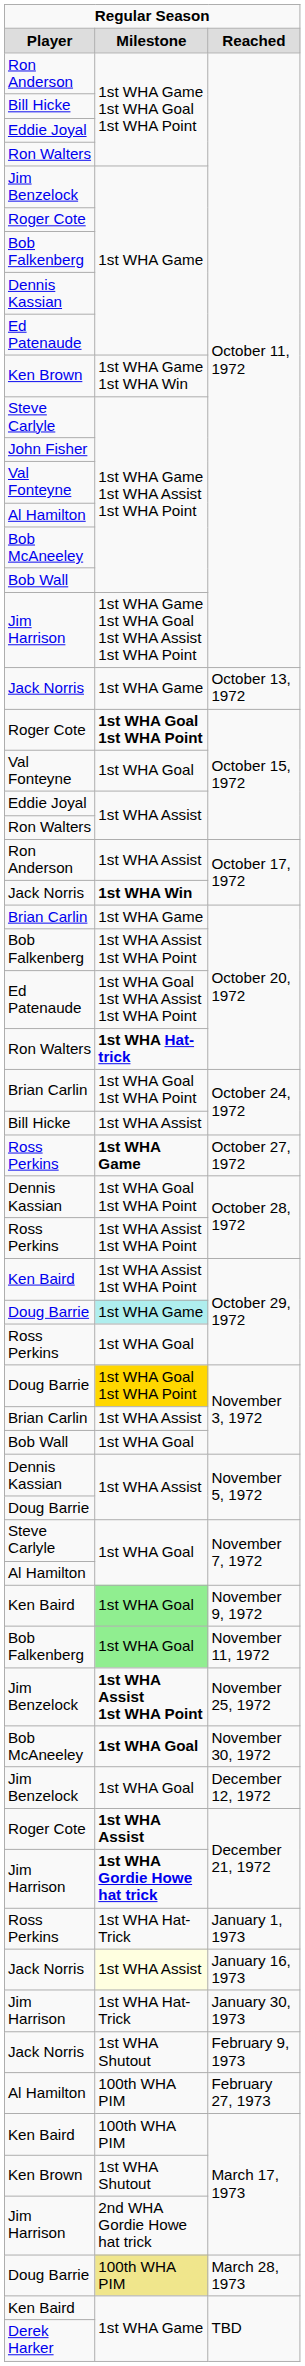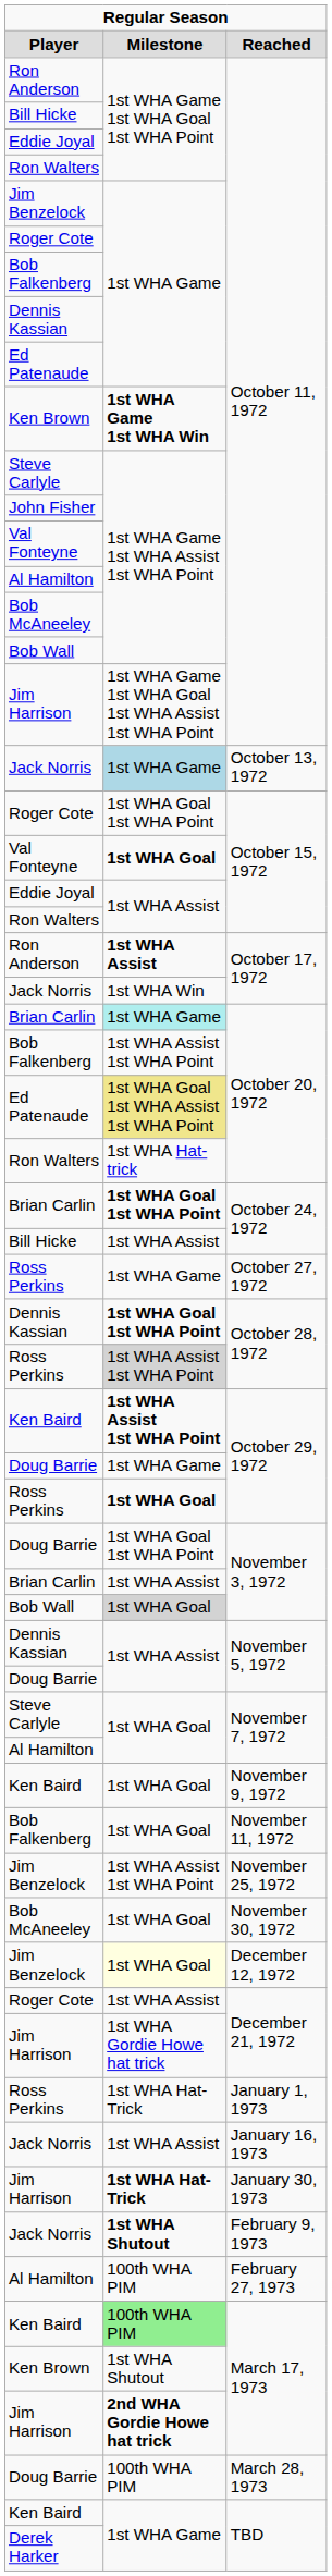Ken Brown / October 11, 1972 | column 2: normal -> bold
October 13, 1972 | column 2: no background -> lightblue background
Roger Cote / October 15, 1972 | column 2: bold -> normal
Val Fonteyne / October 15, 1972 | column 2: normal -> bold
Ron Anderson / October 17, 1972 | column 2: normal -> bold
Jack Norris / October 17, 1972 | column 2: bold -> normal
Brian Carlin / October 20, 1972 | column 2: no background -> paleturquoise background
Ed Patenaude / October 20, 1972 | column 2: no background -> khaki background
Ron Walters / October 20, 1972 | column 2: bold -> normal
Brian Carlin / October 24, 1972 | column 2: normal -> bold
October 27, 1972 | column 2: bold -> normal
Dennis Kassian / October 28, 1972 | column 2: normal -> bold
Ross Perkins / October 28, 1972 | column 2: no background -> lightgrey background
Ken Baird / October 29, 1972 | column 2: normal -> bold
Doug Barrie / October 29, 1972 | column 2: paleturquoise background -> no background
Ross Perkins / October 29, 1972 | column 2: normal -> bold
Doug Barrie / November 3, 1972 | column 2: gold background -> no background
Bob Wall / November 3, 1972 | column 2: no background -> lightgrey background
November 9, 1972 | column 2: lightgreen background -> no background
November 11, 1972 | column 2: lightgreen background -> no background
November 25, 1972 | column 2: bold -> normal
November 30, 1972 | column 2: bold -> normal
December 12, 1972 | column 2: no background -> lightyellow background
Roger Cote / December 21, 1972 | column 2: bold -> normal
Jim Harrison / December 21, 1972 | column 2: bold -> normal
January 16, 1973 | column 2: lightyellow background -> no background
January 30, 1973 | column 2: normal -> bold
February 9, 1973 | column 2: normal -> bold
Ken Baird / March 17, 1973 | column 2: no background -> lightgreen background
Jim Harrison / March 17, 1973 | column 2: normal -> bold
March 28, 1973 | column 2: khaki background -> no background
